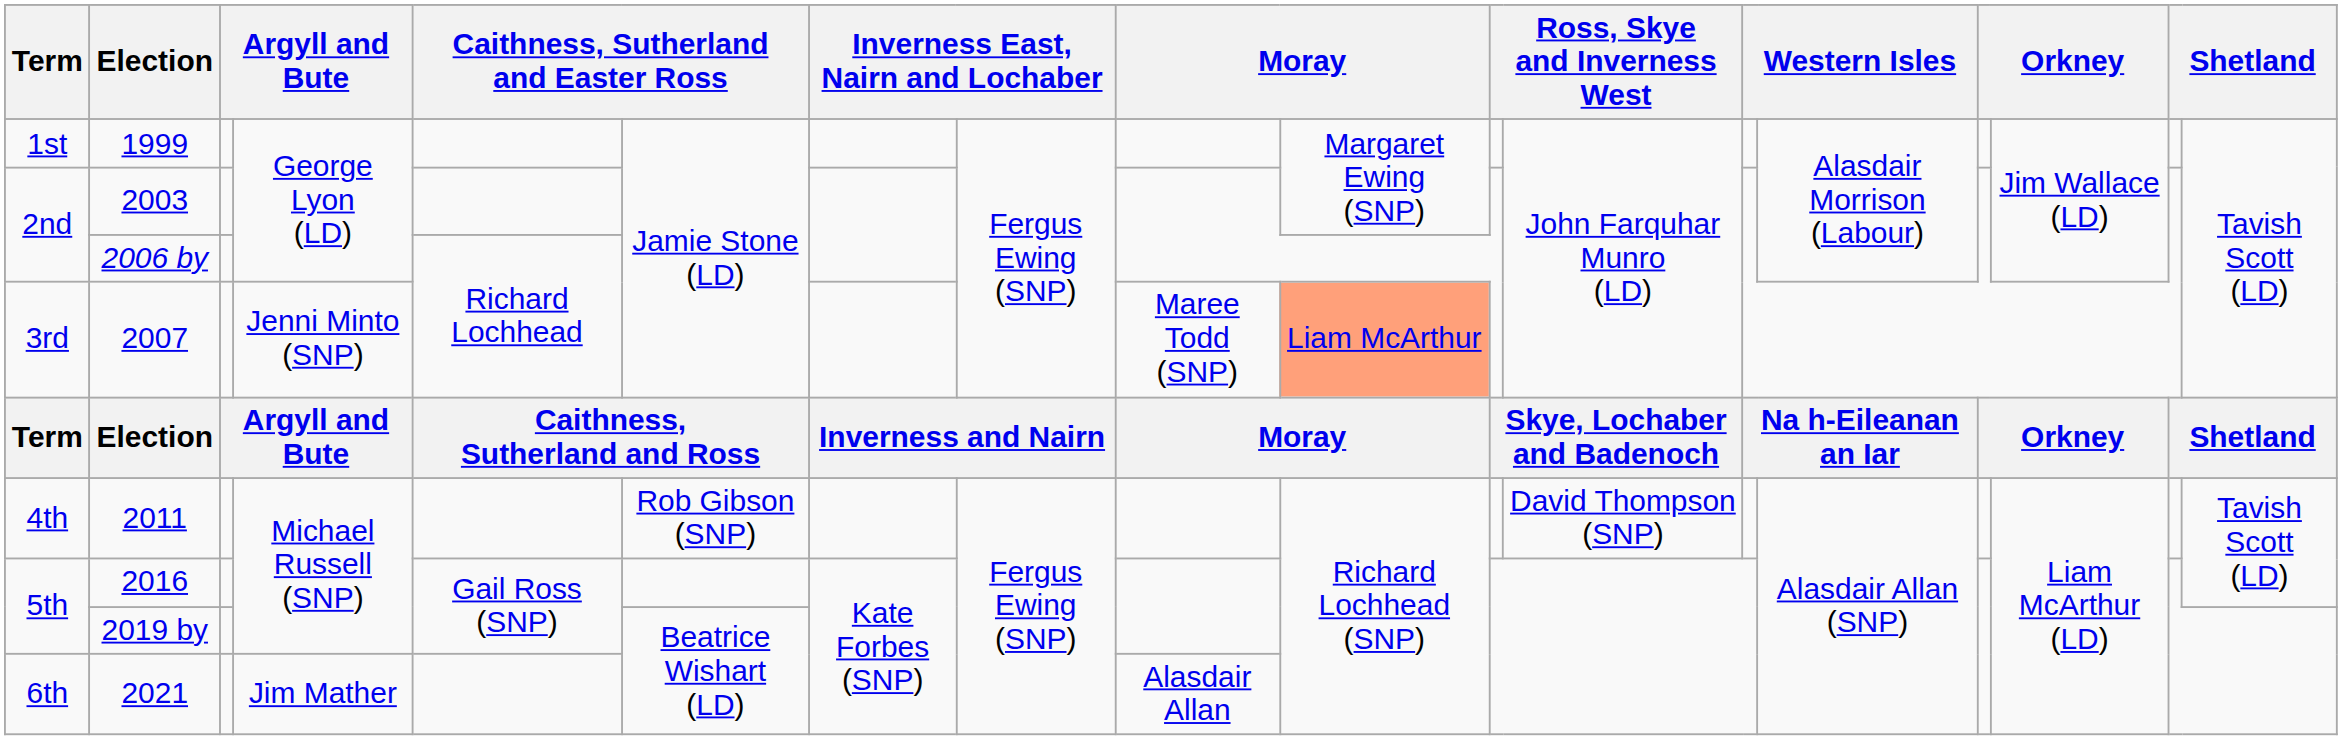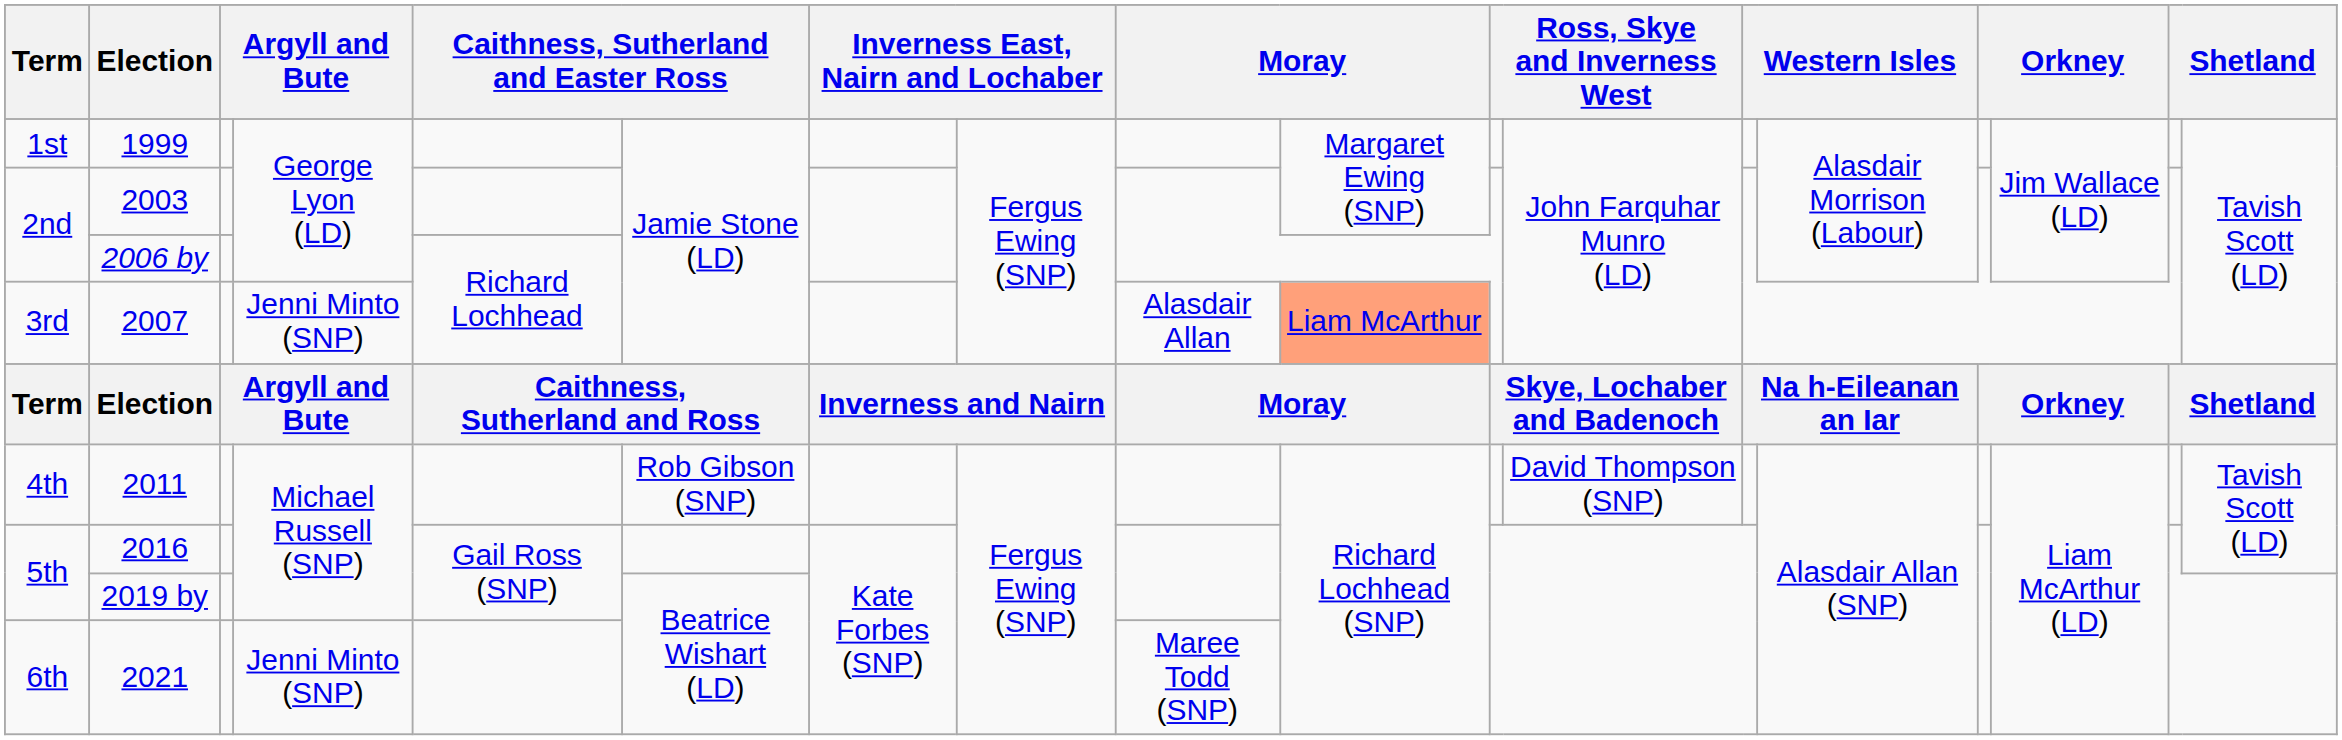2007 | column 9: Maree Todd (SNP) -> Alasdair Allan
2021 | column 4: Jim Mather -> Jenni Minto (SNP)
2021 | column 9: Alasdair Allan -> Maree Todd (SNP)
